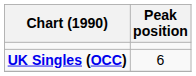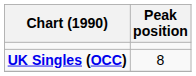row 3 | Peak position: 6 -> 8
